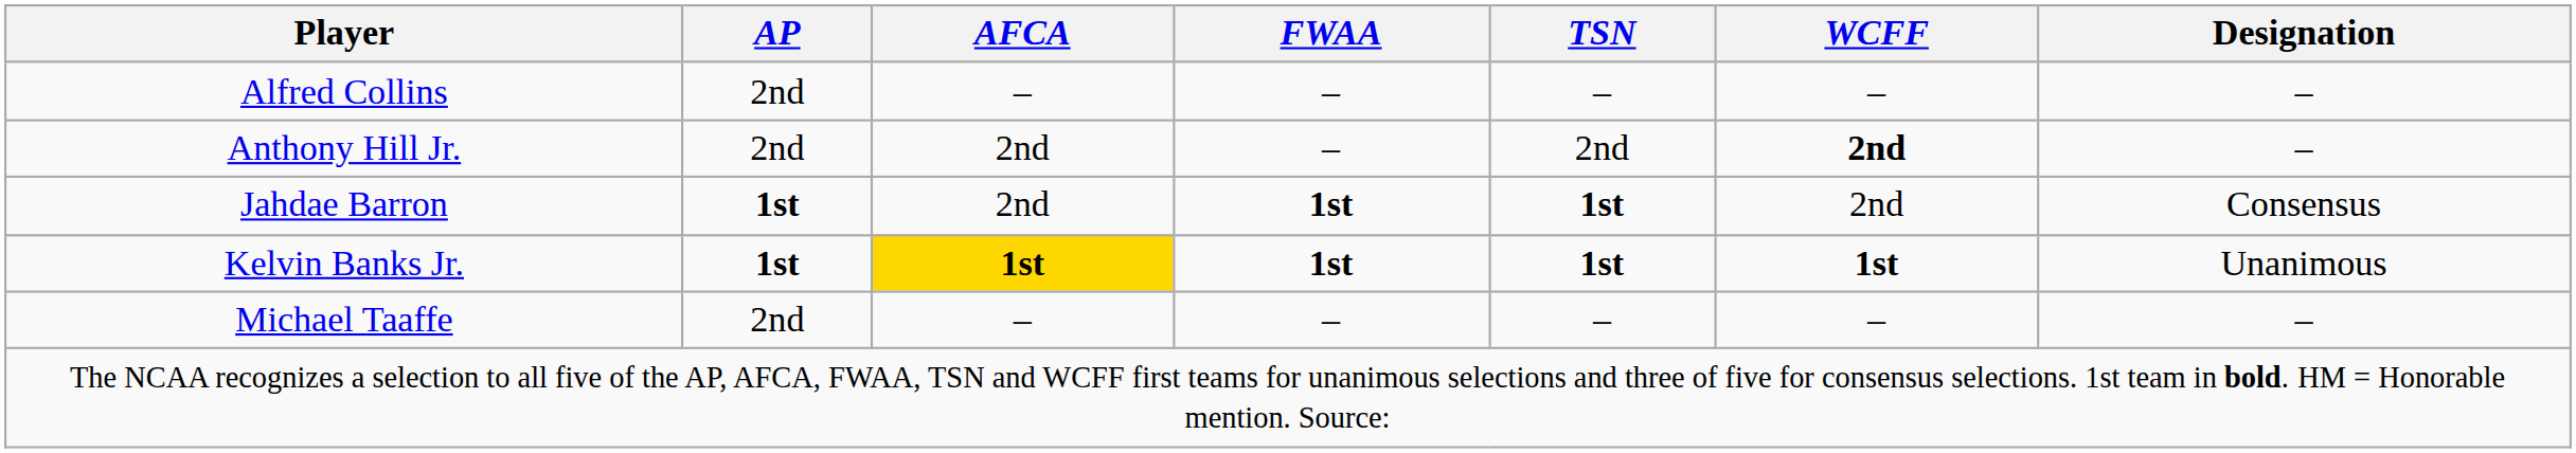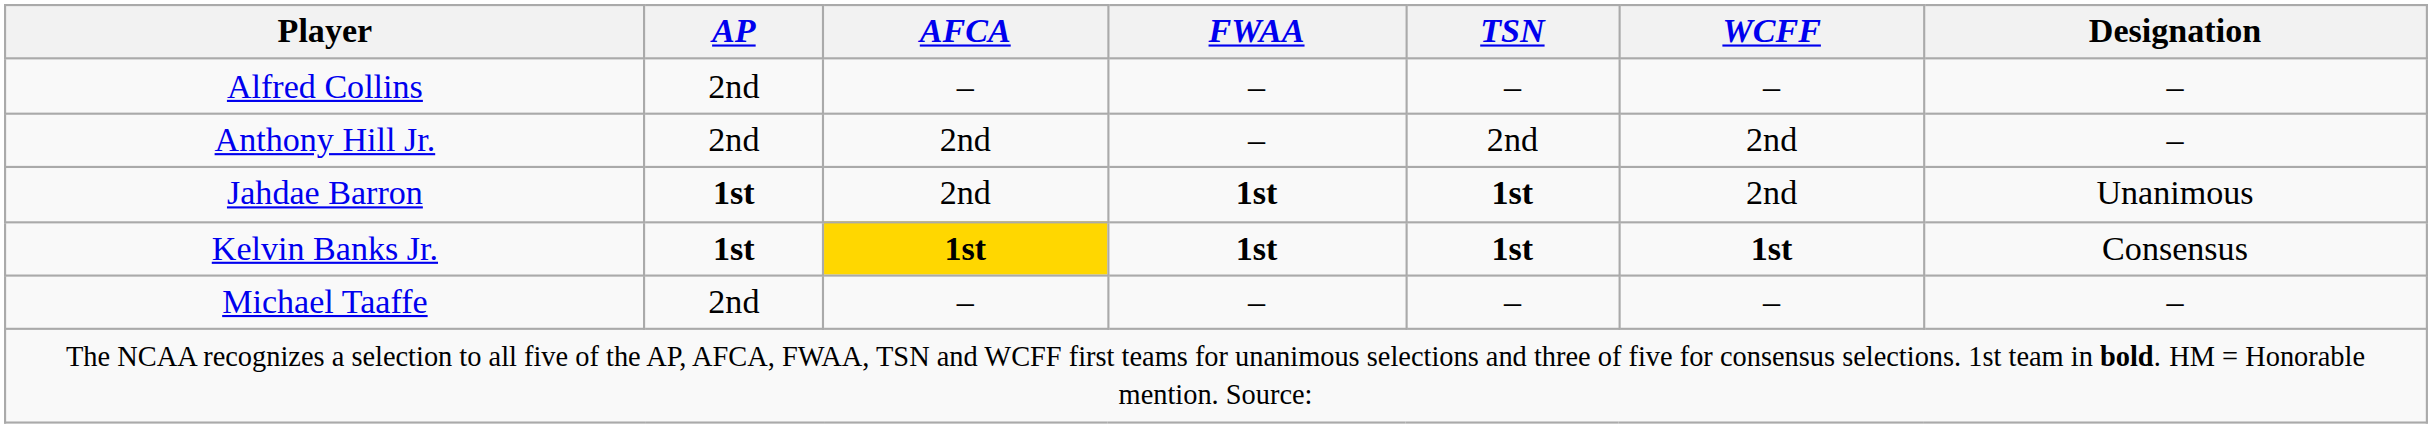Anthony Hill Jr. | WCFF: bold -> normal
Jahdae Barron | Designation: Consensus -> Unanimous
Kelvin Banks Jr. | Designation: Unanimous -> Consensus
